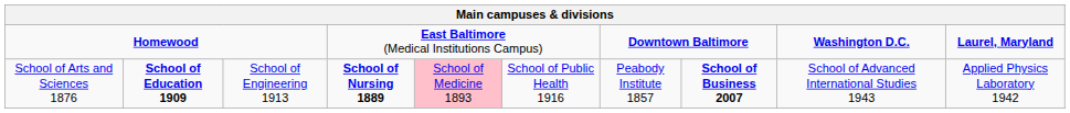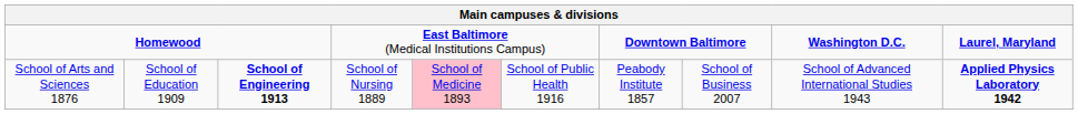School of Arts and Sciences 1876 | column 2: bold -> normal
School of Arts and Sciences 1876 | column 3: normal -> bold
School of Arts and Sciences 1876 | column 4: bold -> normal
School of Arts and Sciences 1876 | column 8: bold -> normal
School of Arts and Sciences 1876 | column 10: normal -> bold
